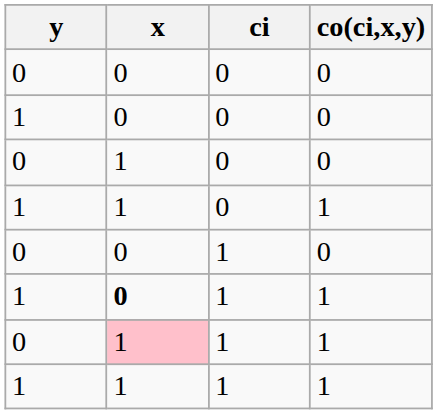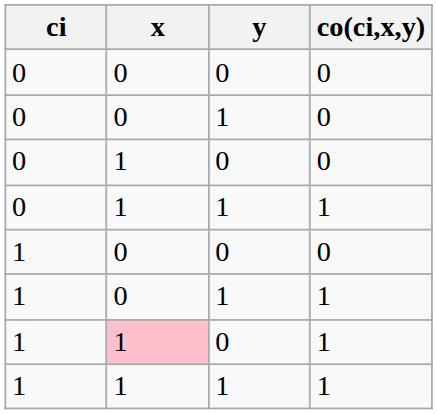columns swapped: ci <-> y
row 7 | x: bold -> normal
